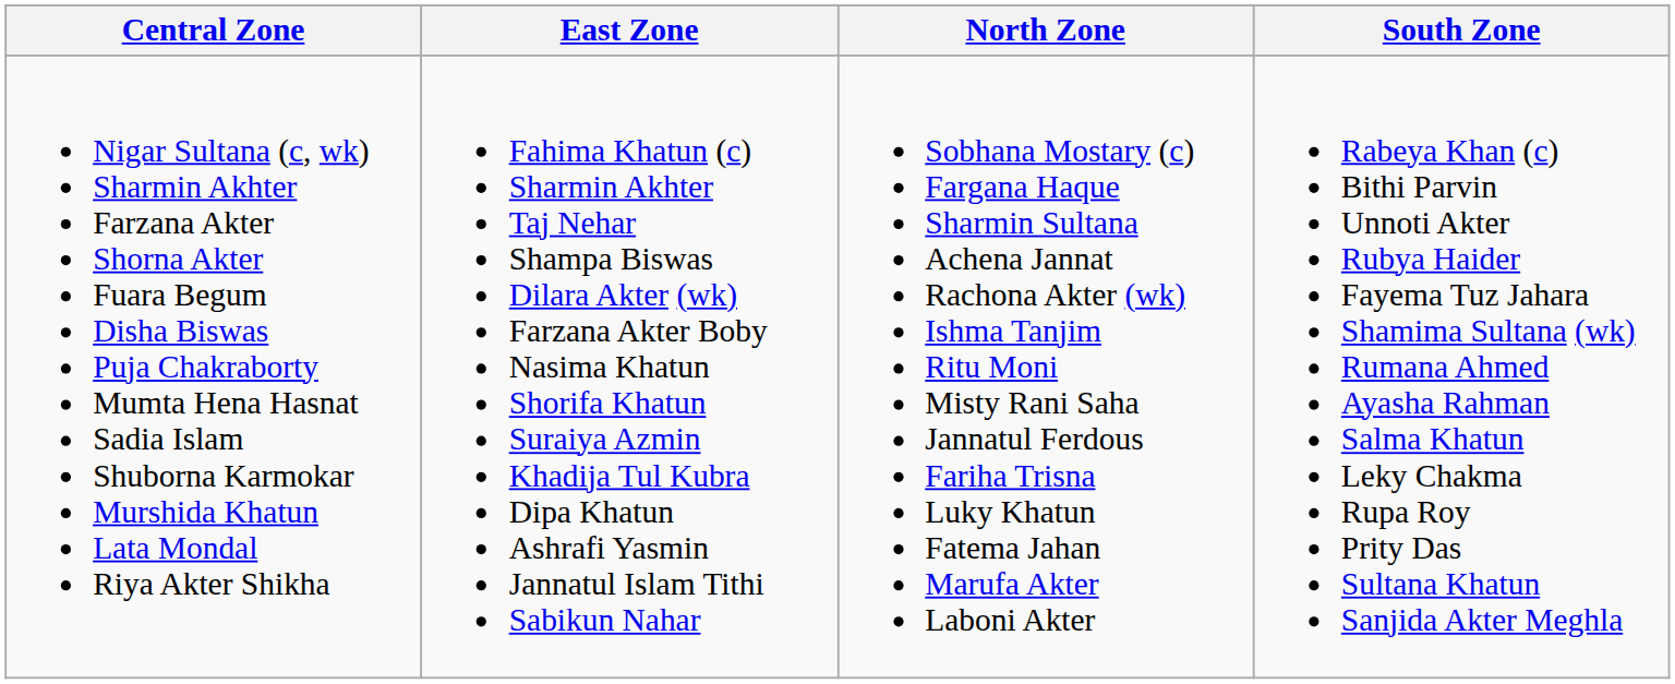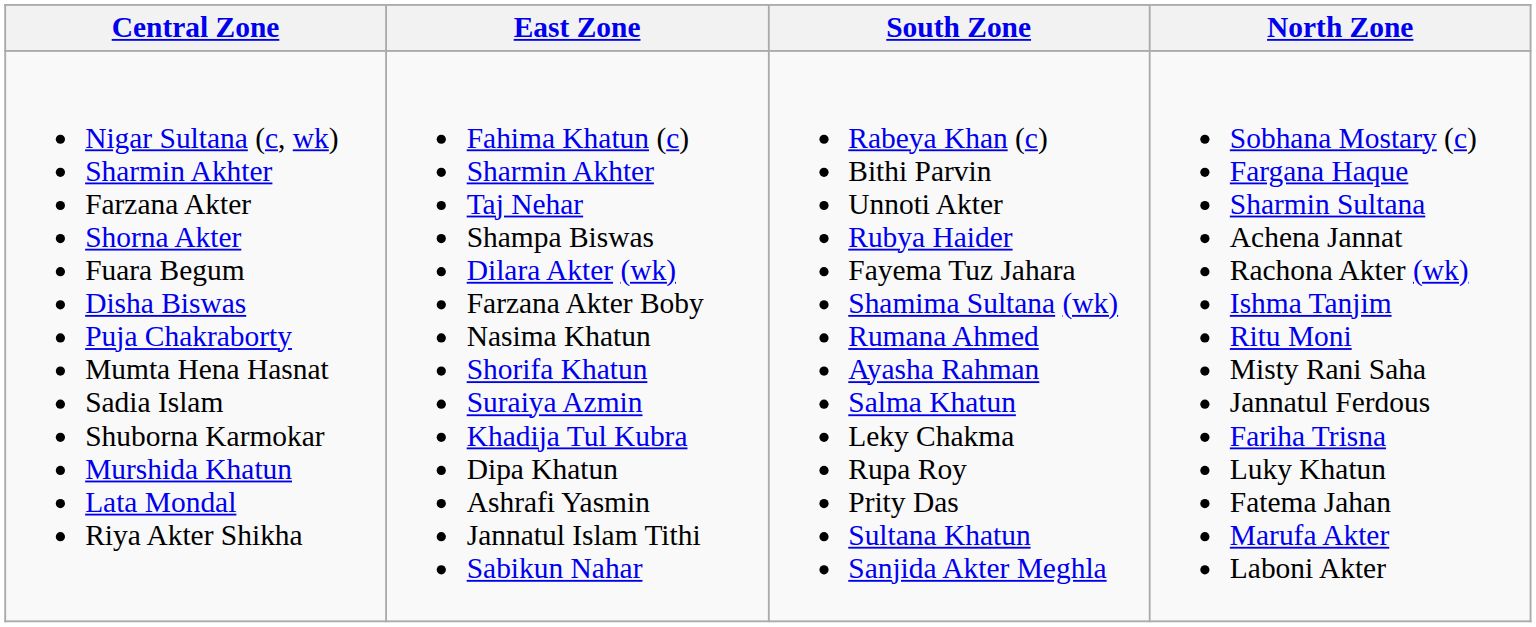columns swapped: North Zone <-> South Zone
